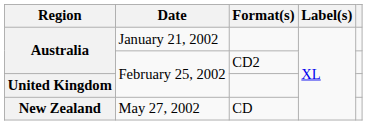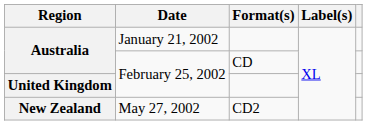Australia / February 25, 2002 | Format(s): CD2 -> CD
New Zealand | Format(s): CD -> CD2
